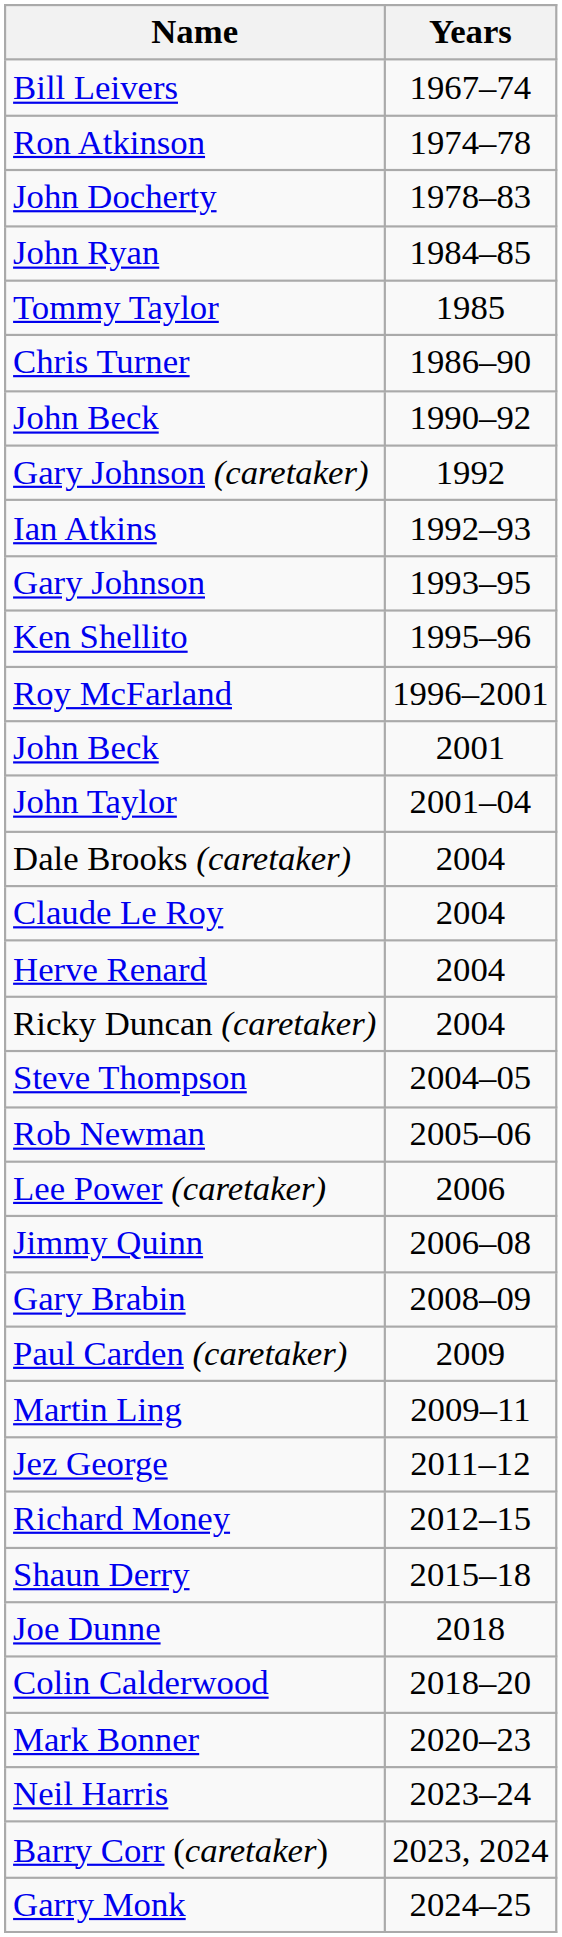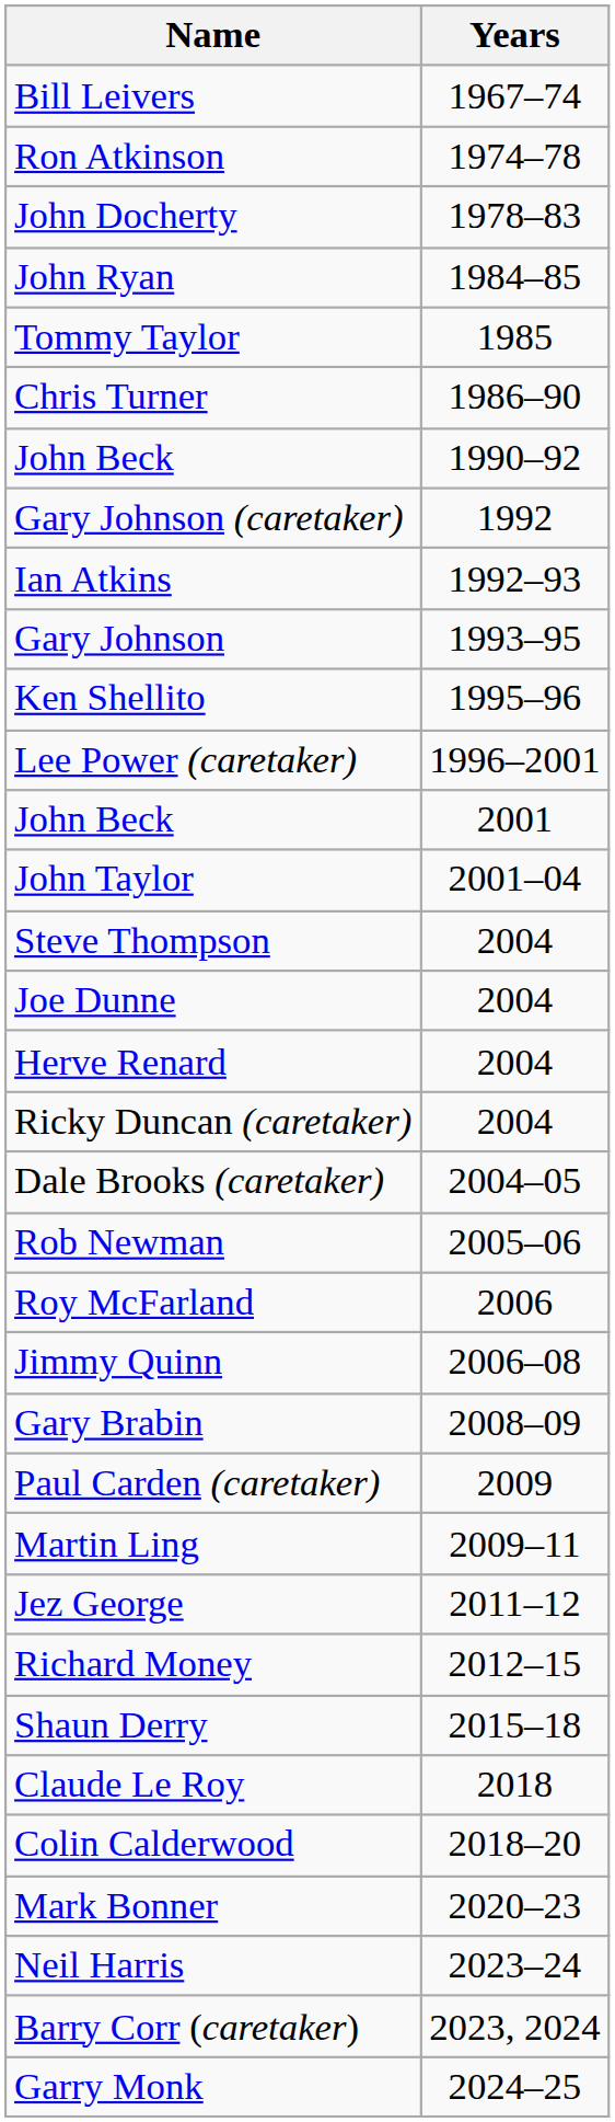row 13 | Name: Roy McFarland -> Lee Power (caretaker)
row 16 | Name: Dale Brooks (caretaker) -> Steve Thompson
row 17 | Name: Claude Le Roy -> Joe Dunne
row 20 | Name: Steve Thompson -> Dale Brooks (caretaker)
row 22 | Name: Lee Power (caretaker) -> Roy McFarland
row 30 | Name: Joe Dunne -> Claude Le Roy
